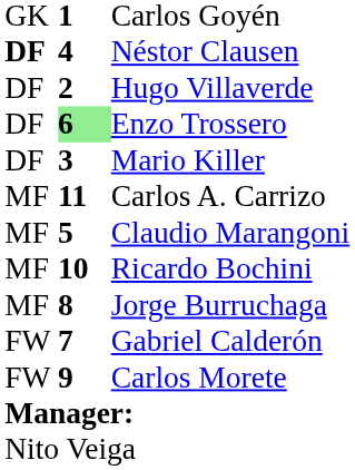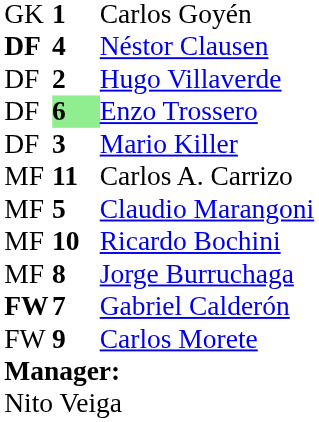Gabriel Calderón | column 1: normal -> bold
